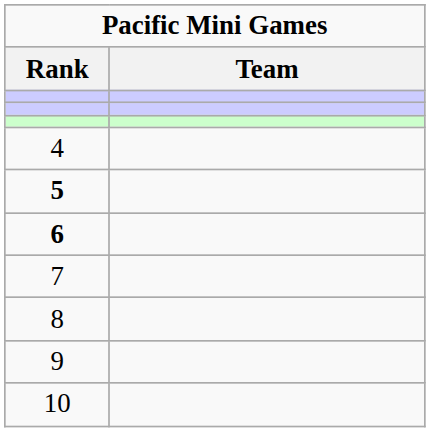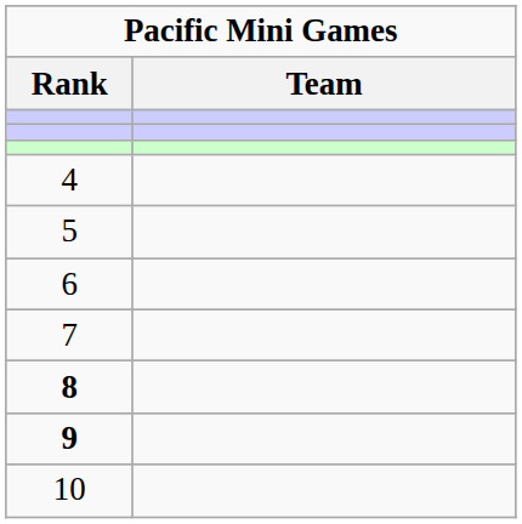row 7 | Rank: bold -> normal
row 8 | Rank: bold -> normal
row 10 | Rank: normal -> bold
row 11 | Rank: normal -> bold
